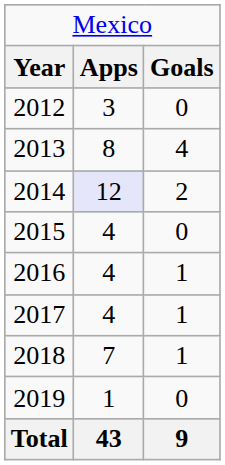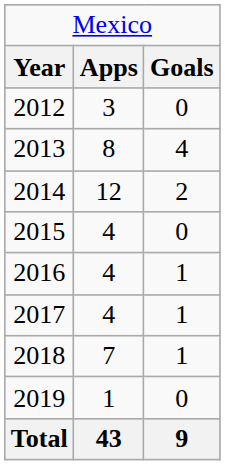2014 | column 2: lavender background -> no background
